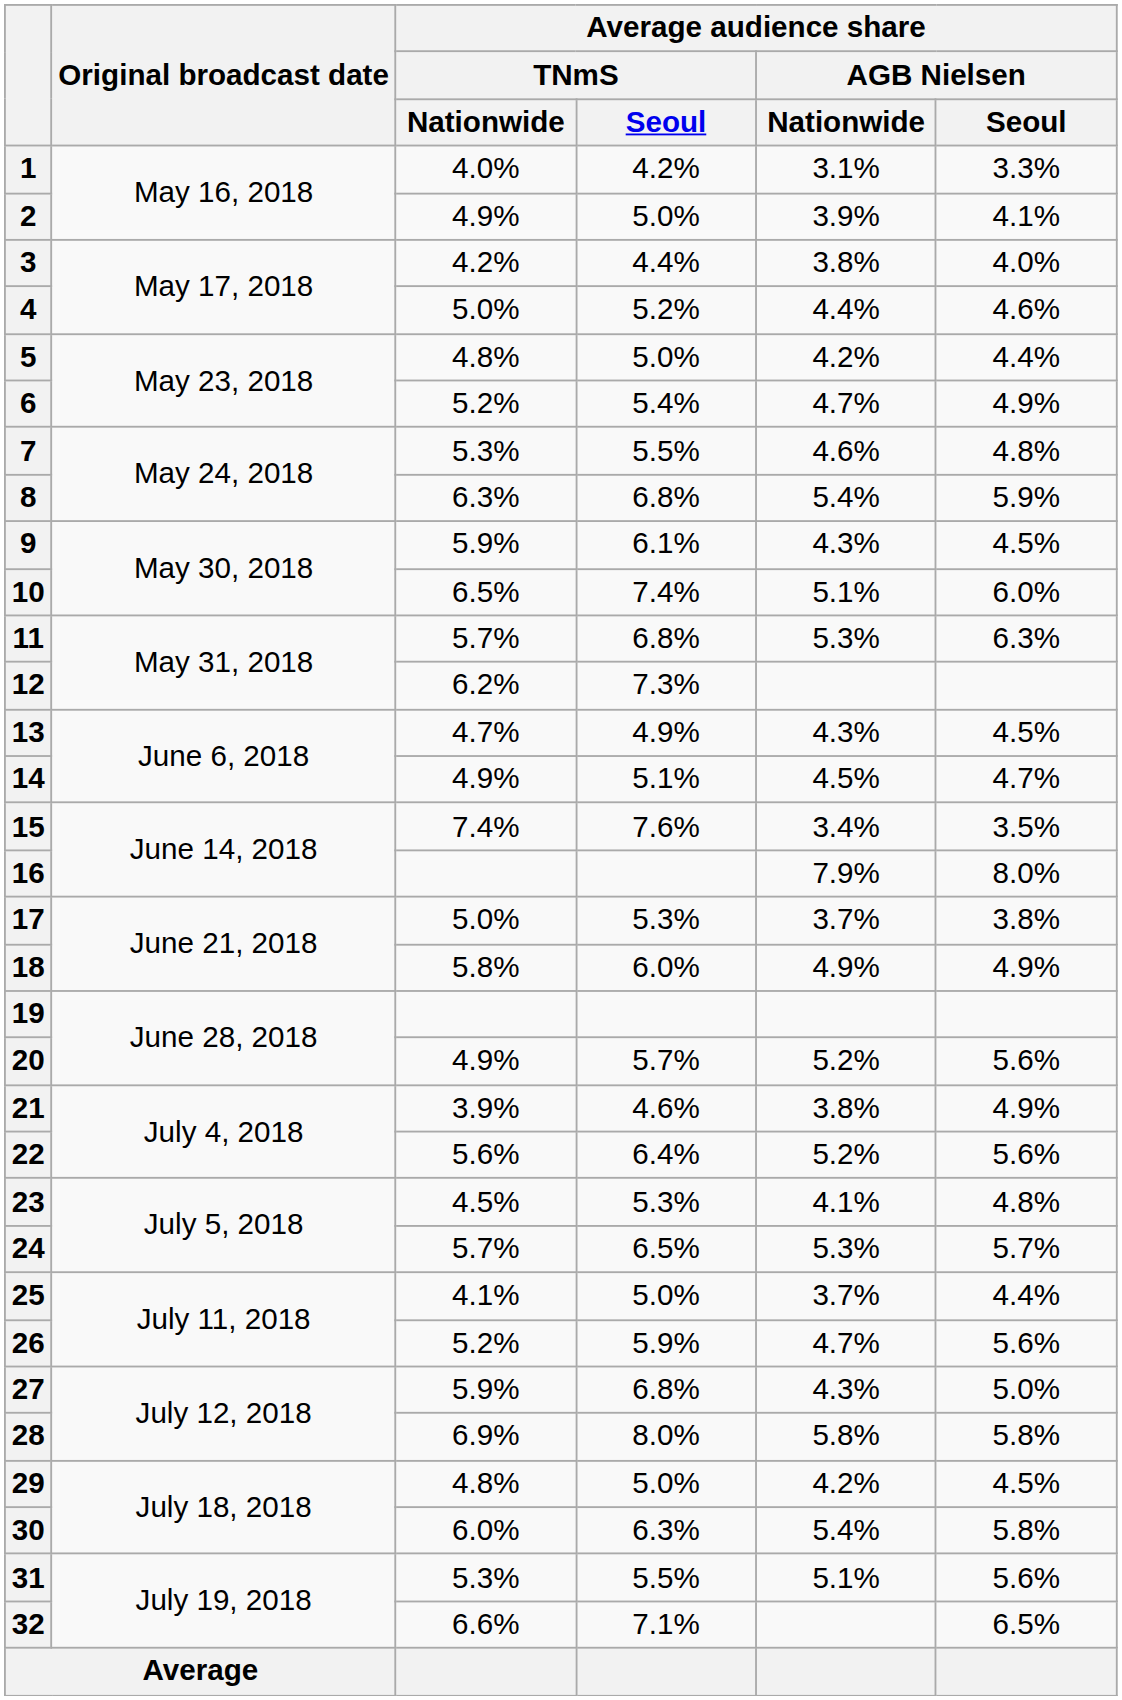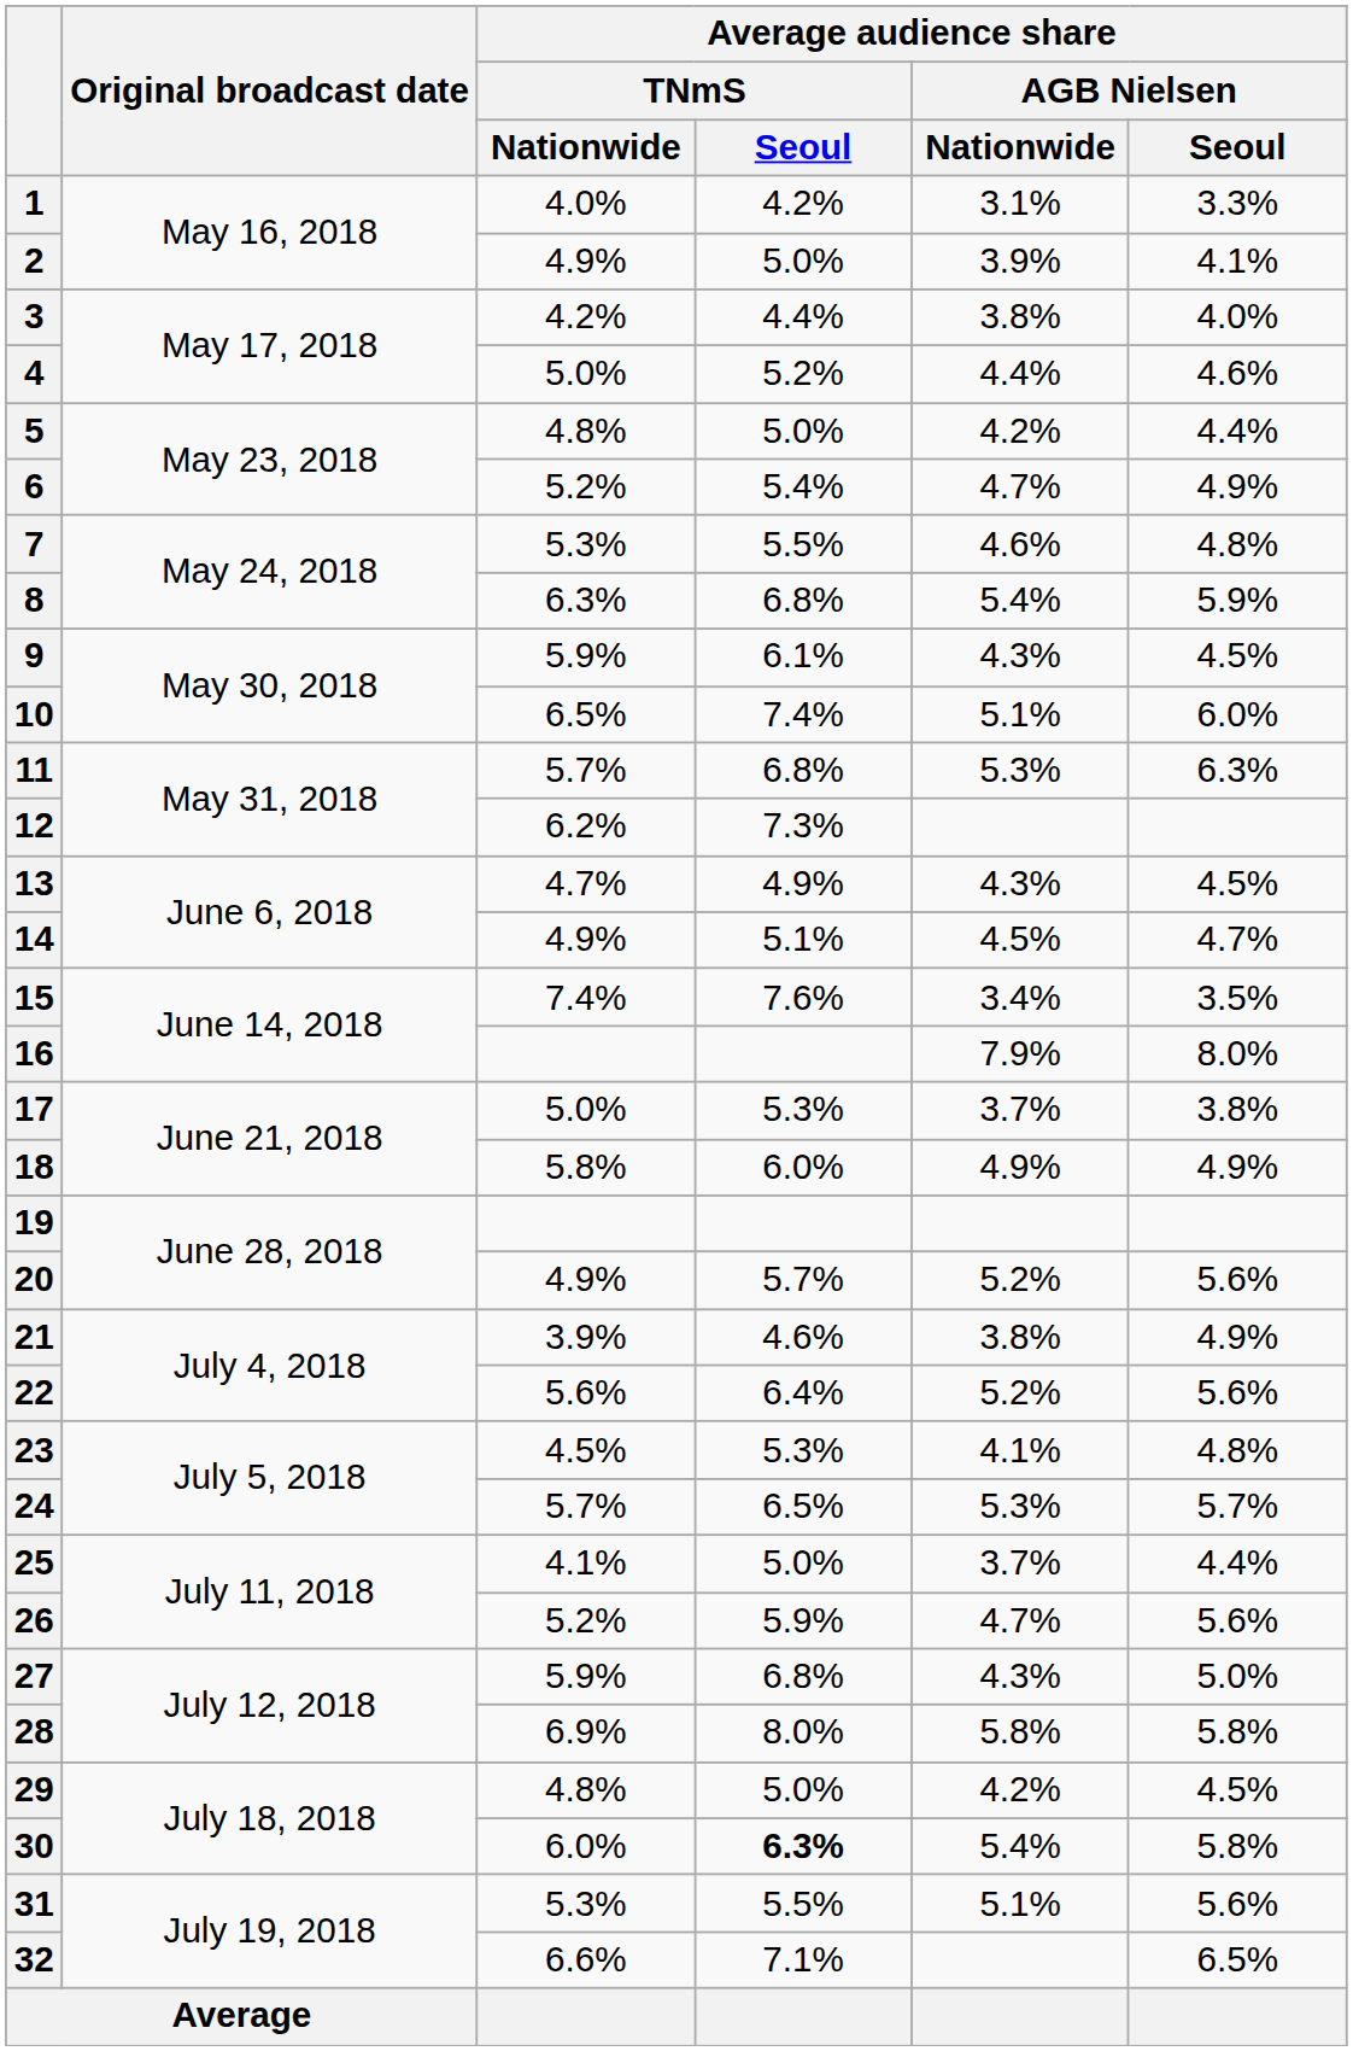30 | Average audience share / TNmS / Seoul: normal -> bold
